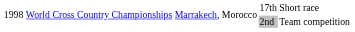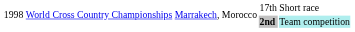row 2 | column 4: normal -> bold
row 2 | column 5: no background -> paleturquoise background
